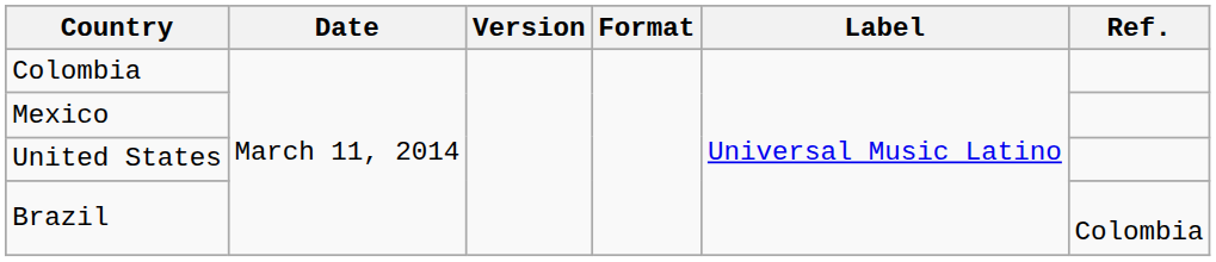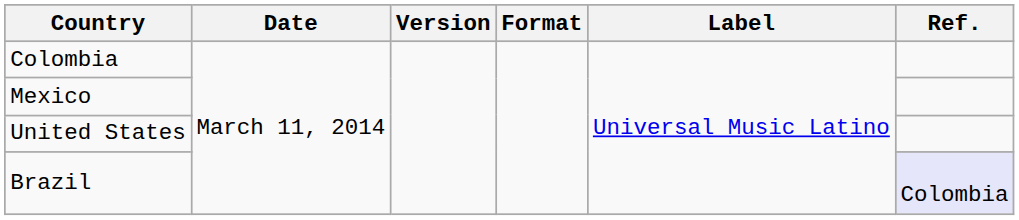Brazil | Ref.: no background -> lavender background
